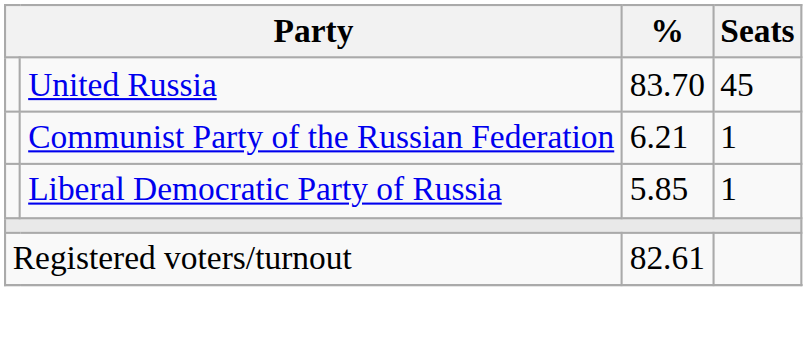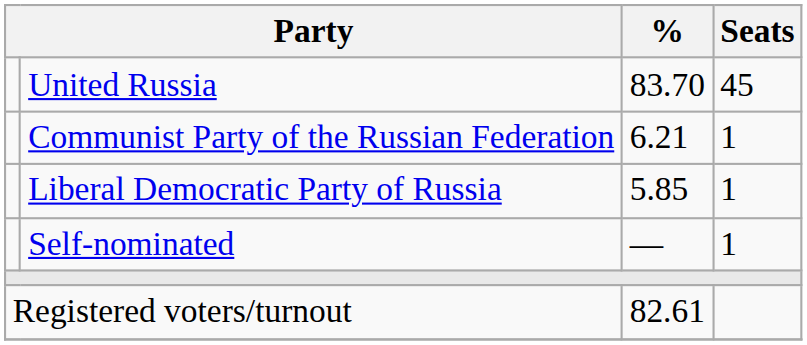+ row: Self-nominated | — | 1
